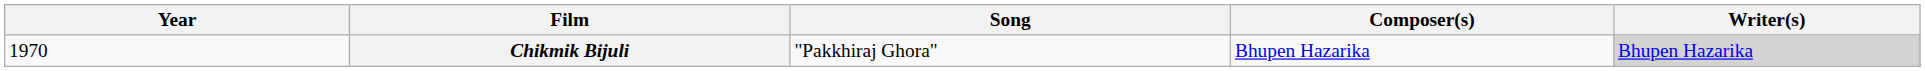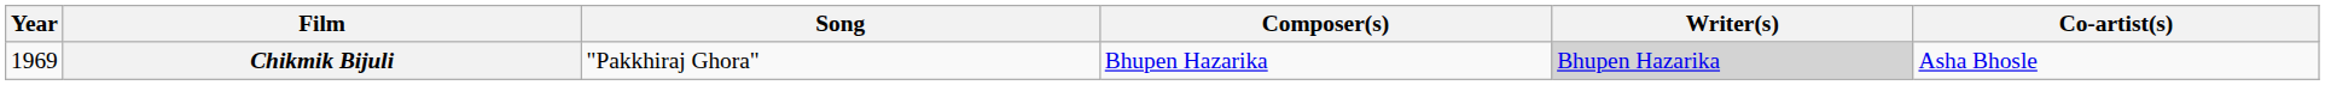+ column: Co-artist(s) | Asha Bhosle
Chikmik Bijuli | Year: 1970 -> 1969
